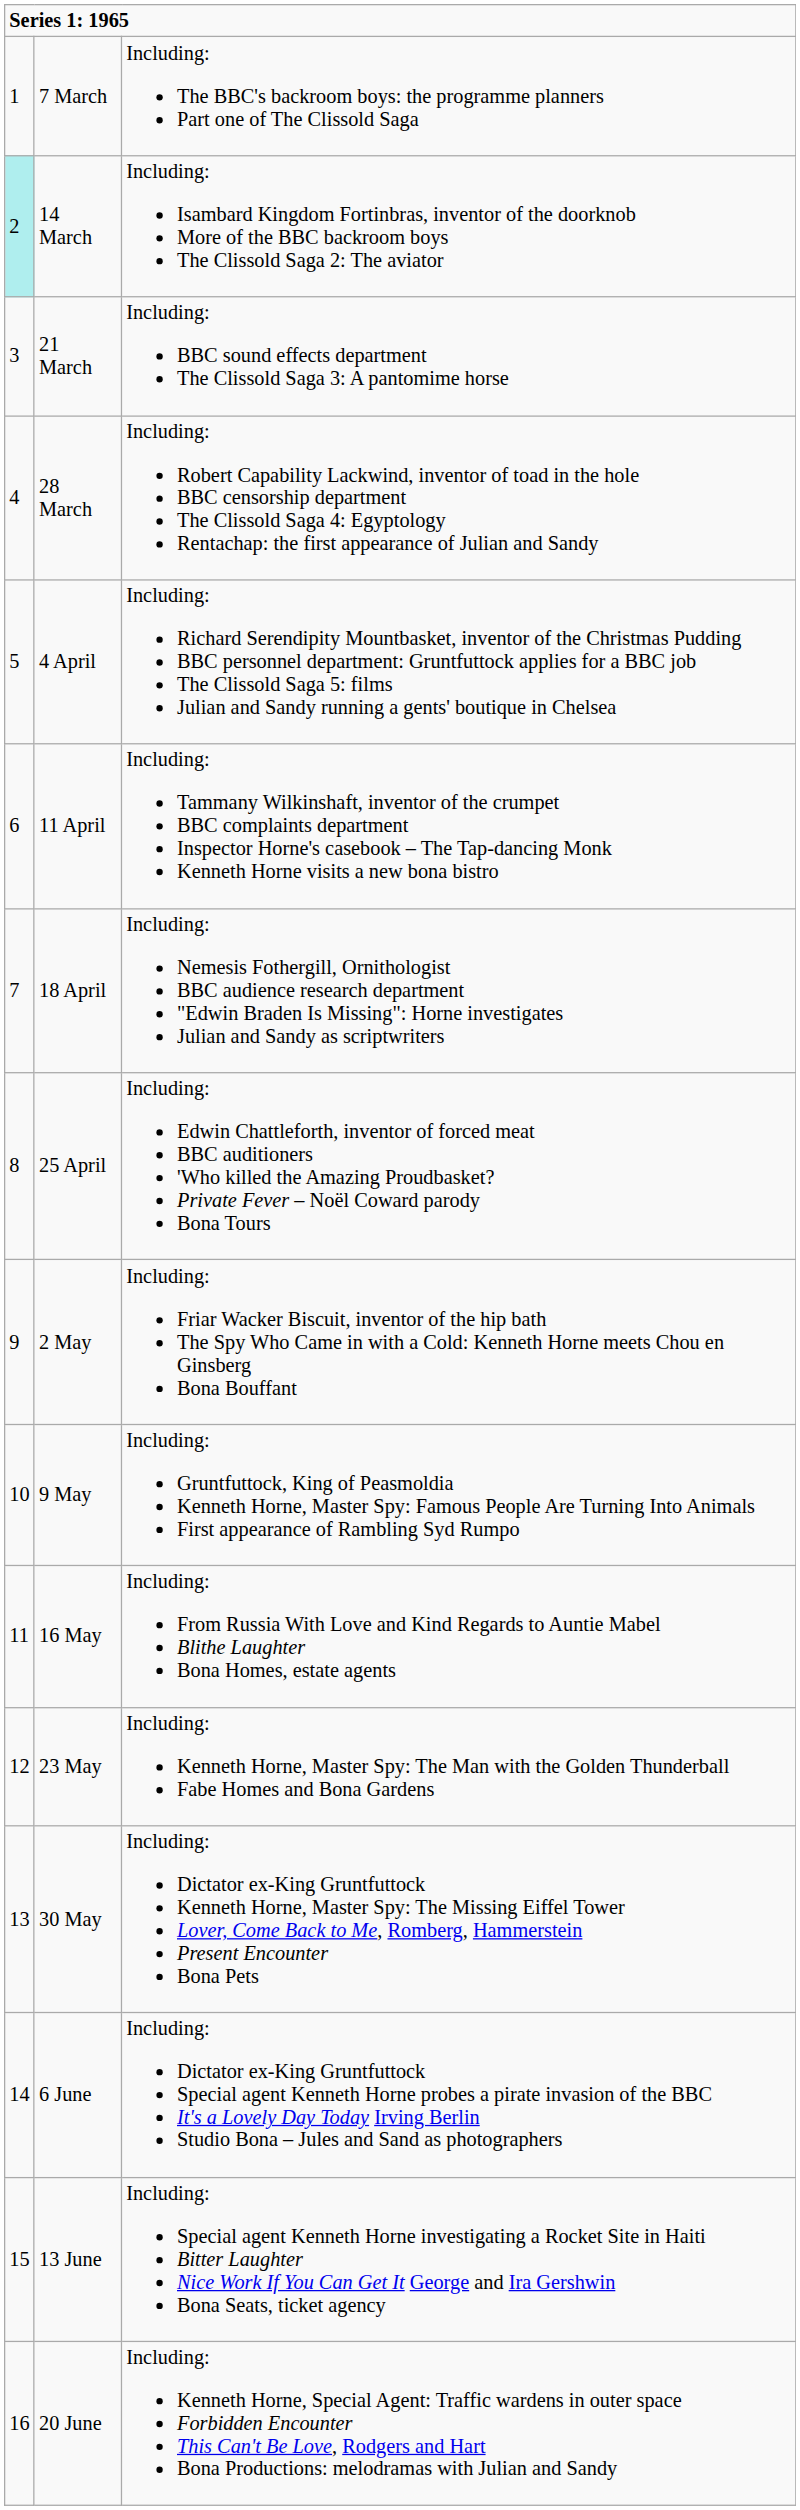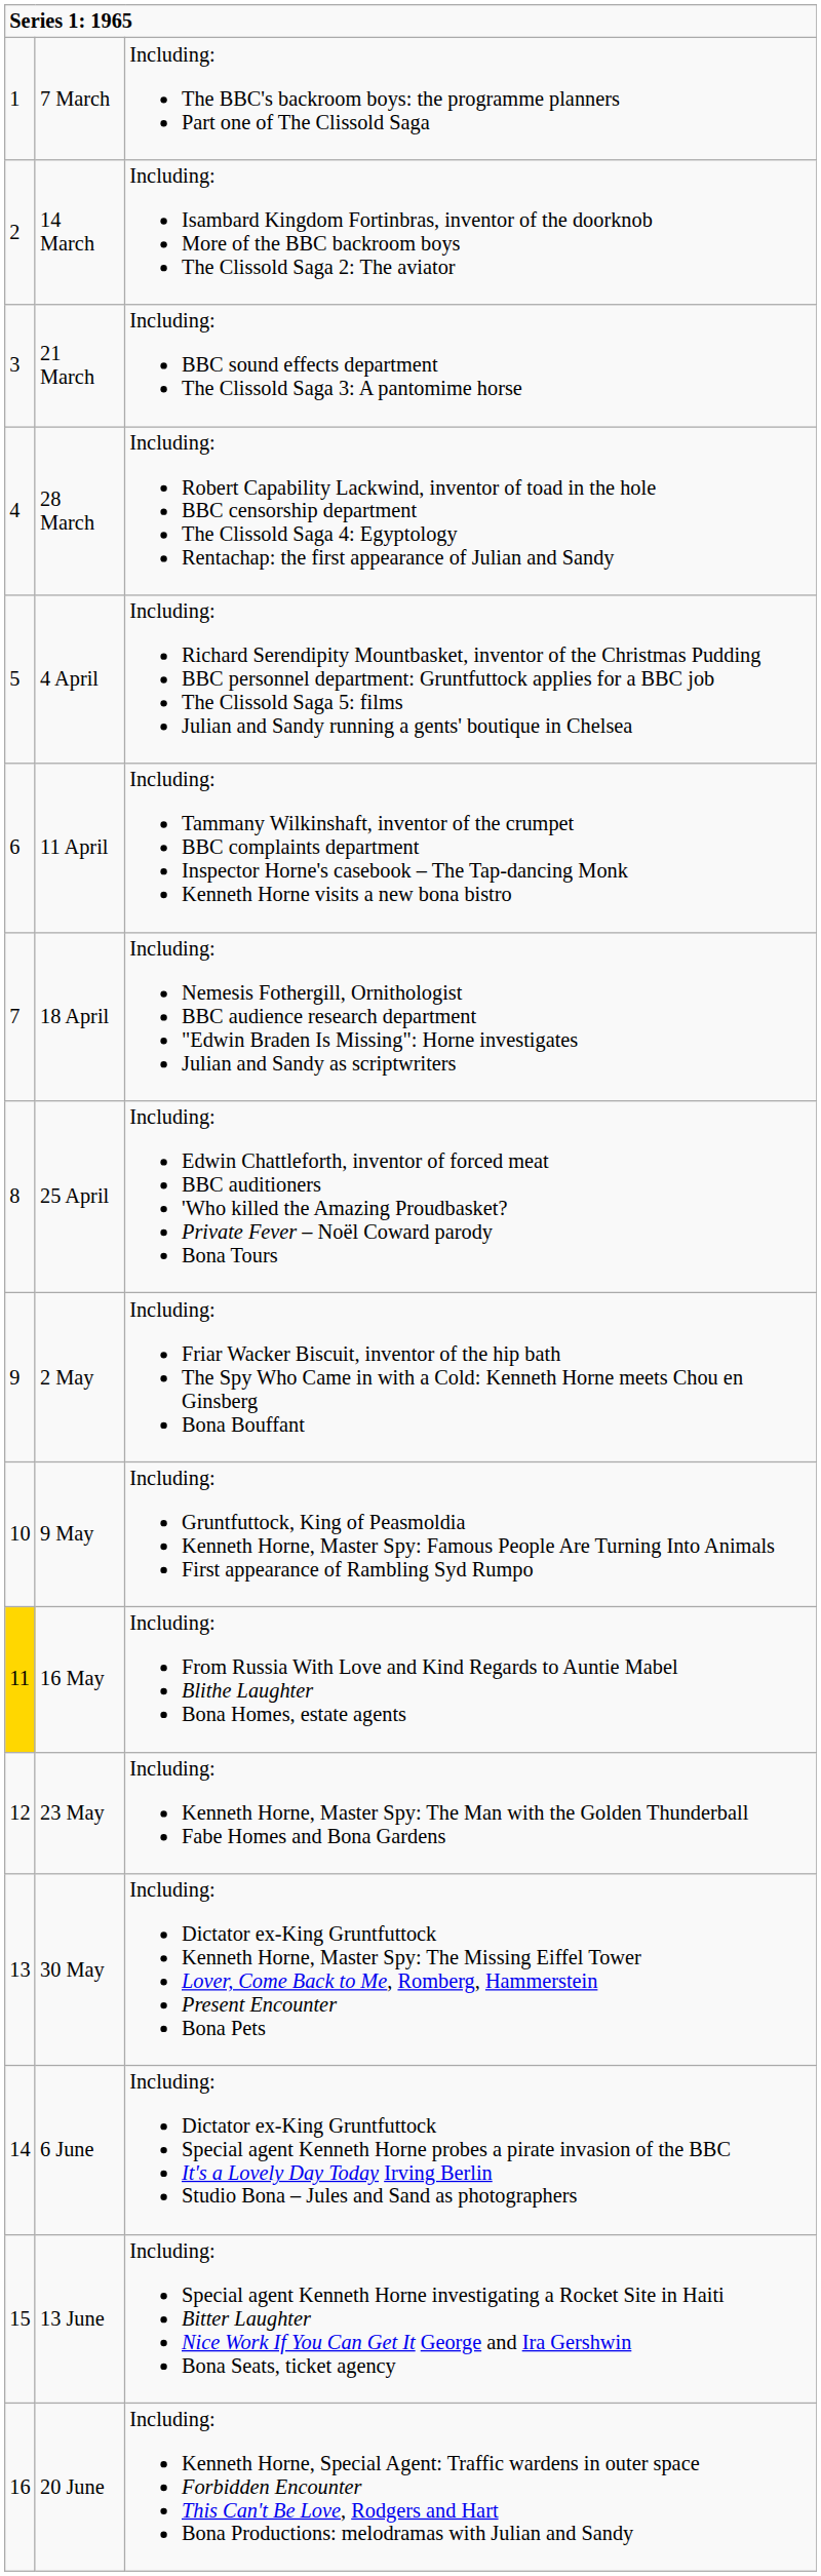14 March | column 1: paleturquoise background -> no background
16 May | column 1: no background -> gold background
